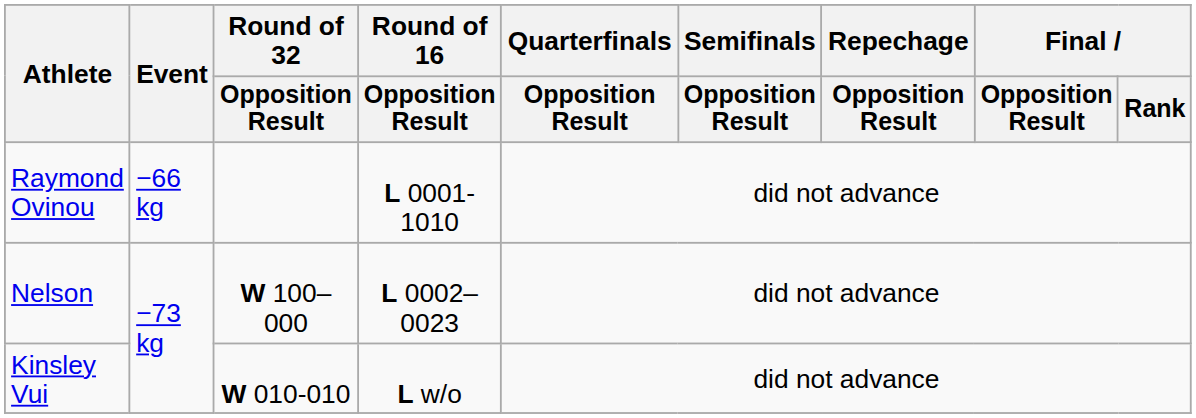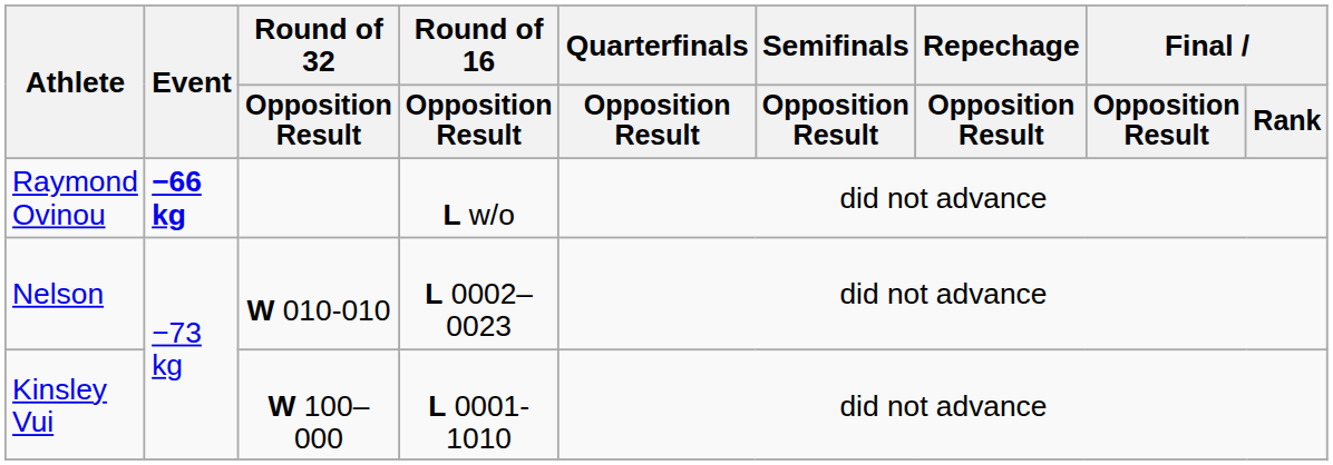Raymond Ovinou | Event: normal -> bold
Raymond Ovinou | Round of 16 / Opposition Result: L 0001-1010 -> L w/o
Nelson | Round of 32 / Opposition Result: W 100–000 -> W 010-010
Kinsley Vui | Round of 32 / Opposition Result: W 010-010 -> W 100–000
Kinsley Vui | Round of 16 / Opposition Result: L w/o -> L 0001-1010
